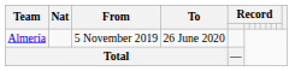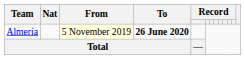Almería | From: no background -> lightyellow background
Almería | To: normal -> bold
